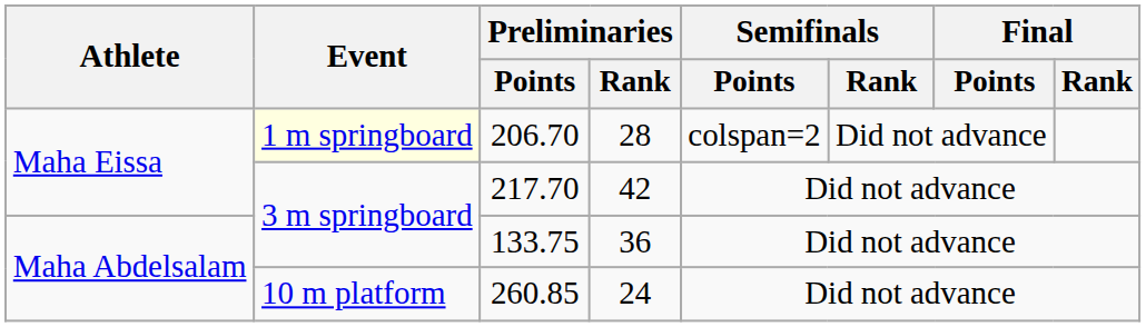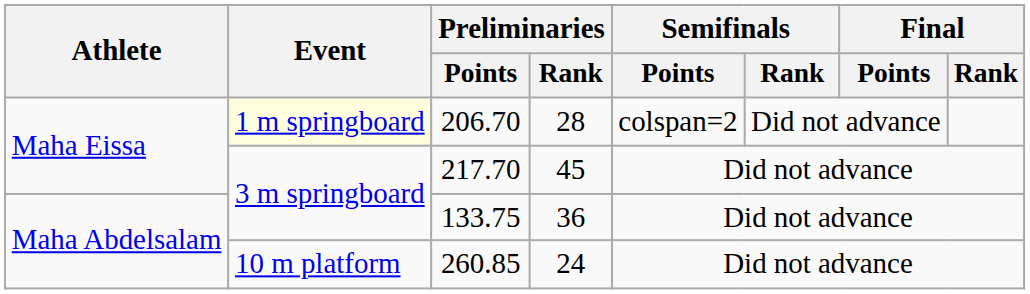217.70 | Preliminaries / Rank: 42 -> 45
